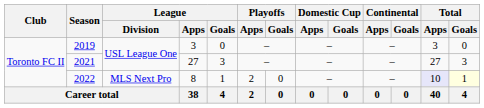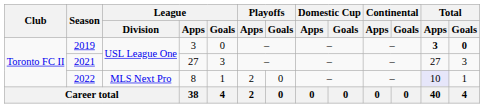2019 | Total / Apps: normal -> bold
2019 | Total / Goals: normal -> bold
2022 | Total / Goals: lightyellow background -> no background
